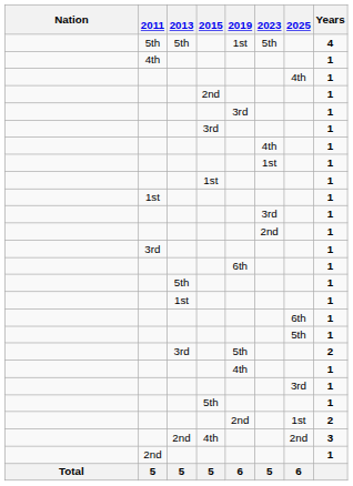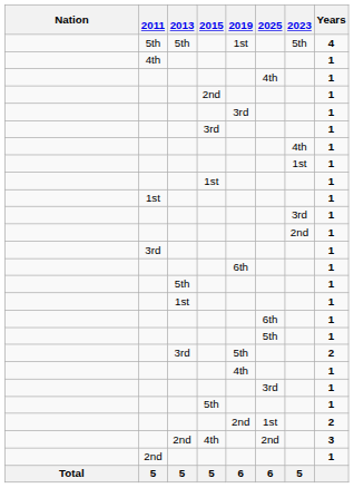columns swapped: 2023 <-> 2025
